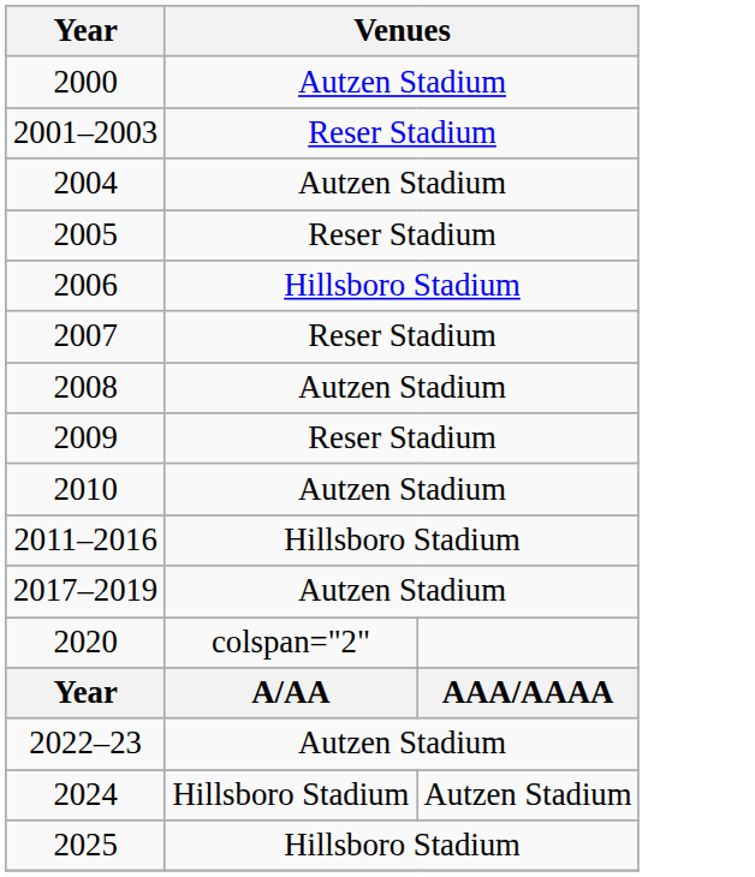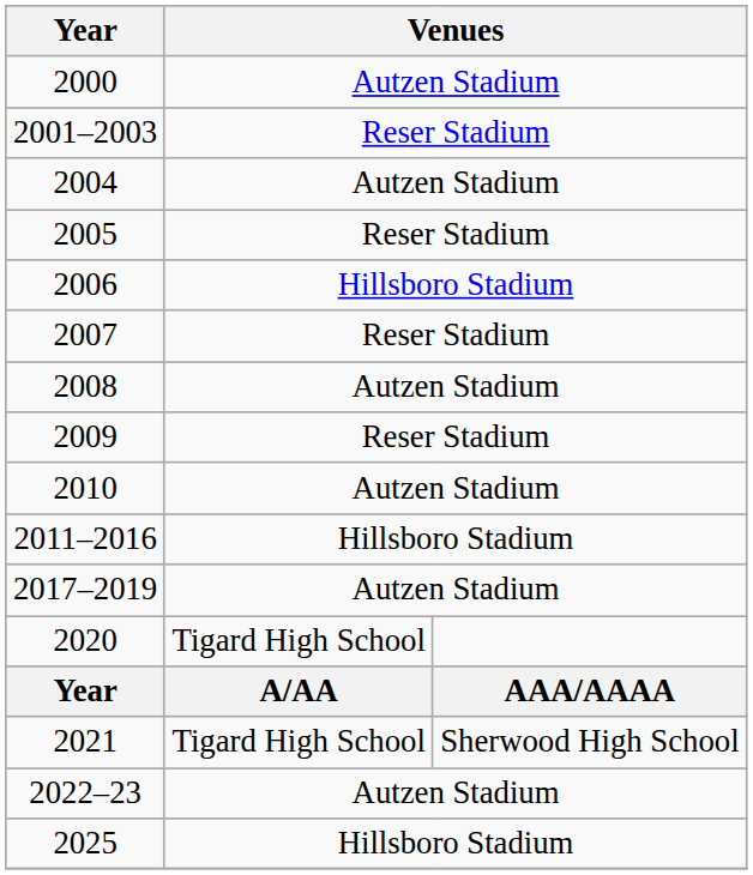2020 | column 2: colspan="2" -> Tigard High School
+ row: 2021 | Tigard High School | Sherwood High School
- row: 2024 | Hillsboro Stadium | Autzen Stadium
